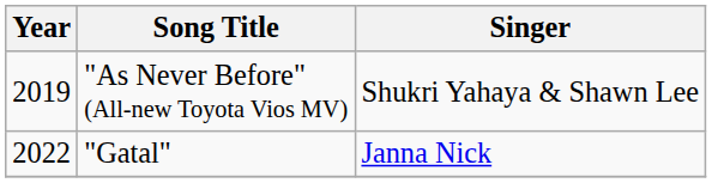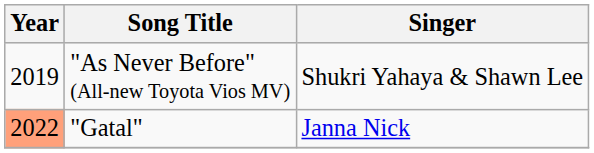"Gatal" | Year: no background -> lightsalmon background
